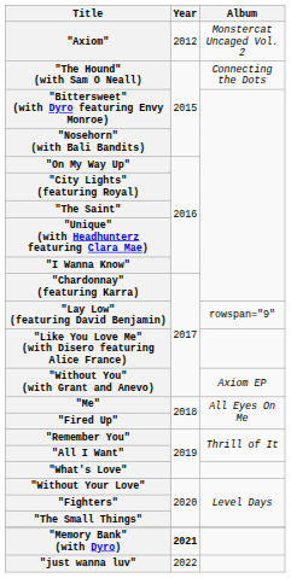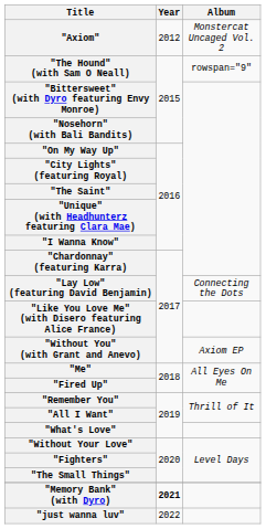"The Hound" (with Sam O Neall) | Album: Connecting the Dots -> rowspan="9"
"Lay Low" (featuring David Benjamin) | Album: rowspan="9" -> Connecting the Dots
